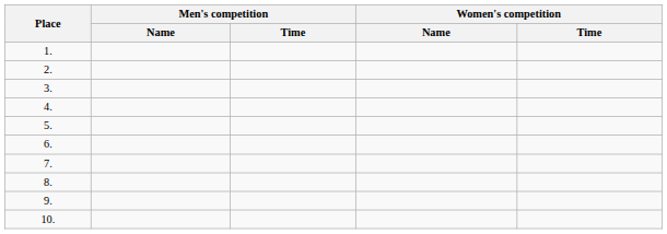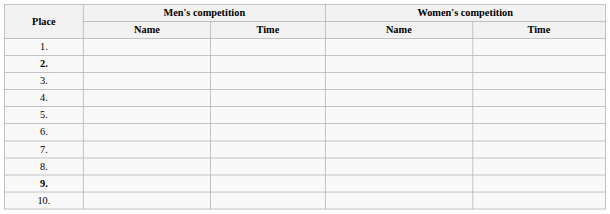2. | Place: normal -> bold
9. | Place: normal -> bold
